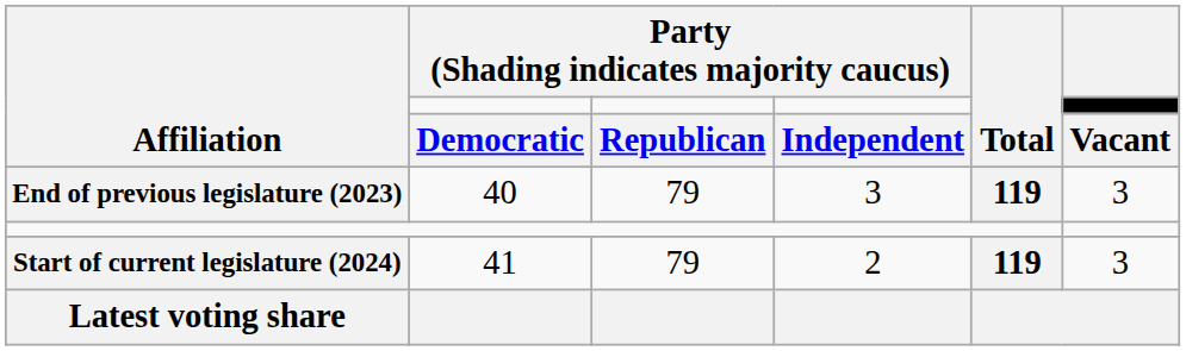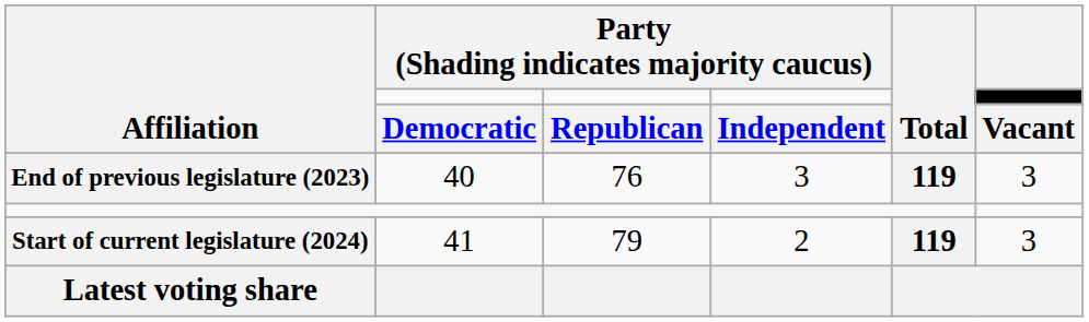End of previous legislature (2023) | column 3: 79 -> 76
